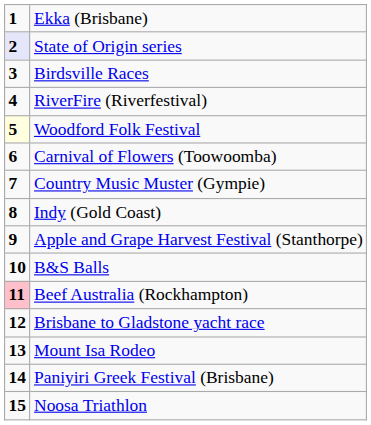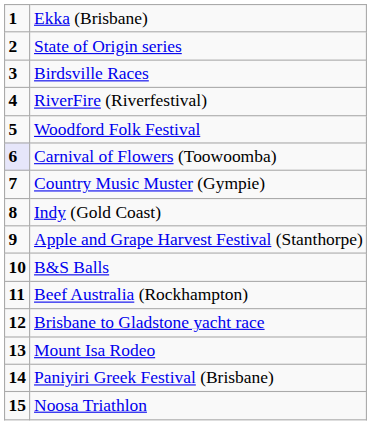State of Origin series | column 1: lavender background -> no background
Woodford Folk Festival | column 1: lightyellow background -> no background
Carnival of Flowers (Toowoomba) | column 1: no background -> lavender background
Beef Australia (Rockhampton) | column 1: pink background -> no background
